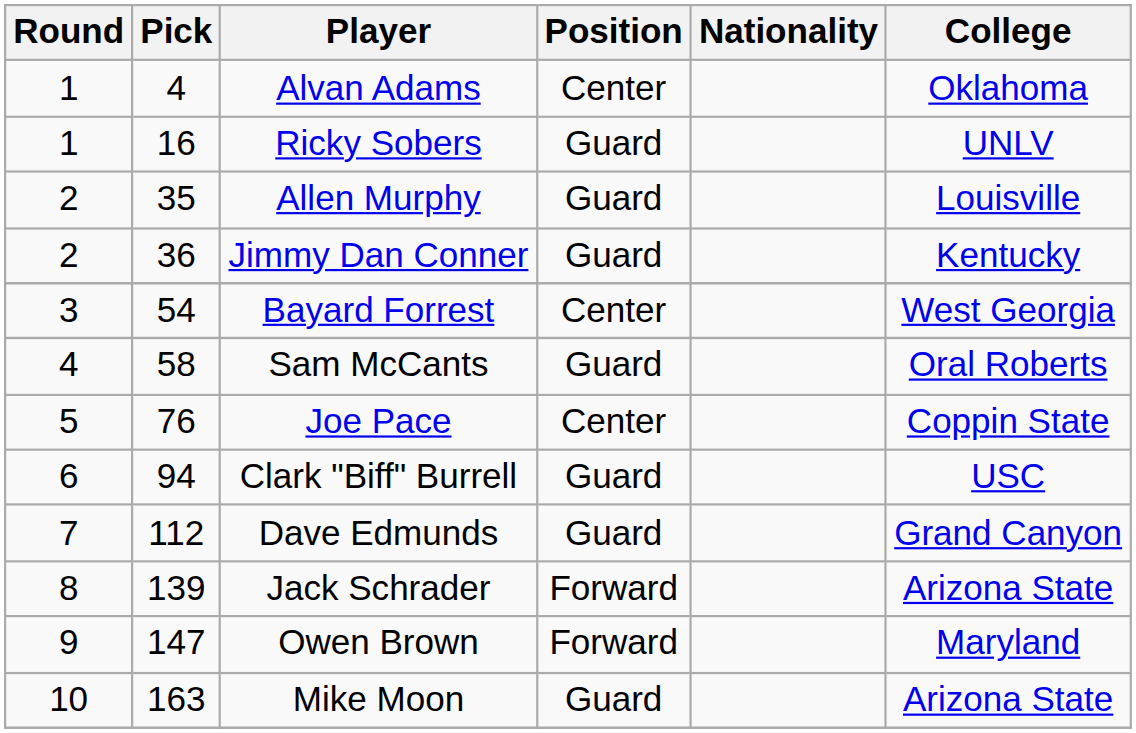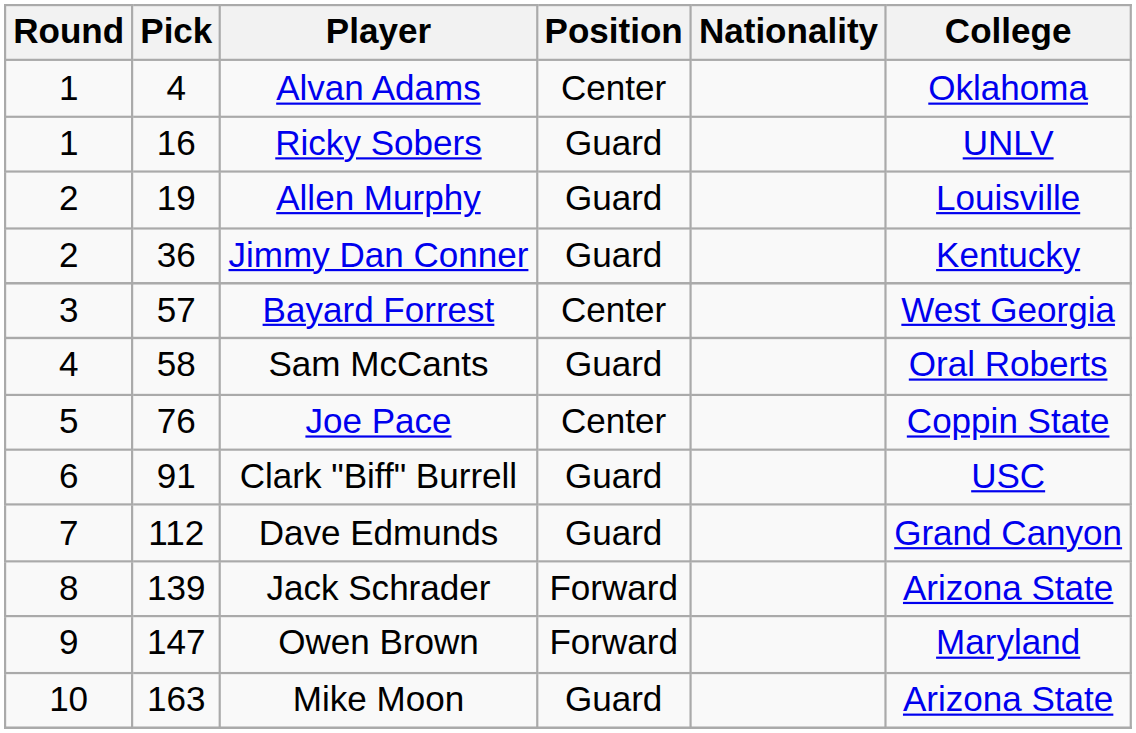Allen Murphy | Pick: 35 -> 19
Bayard Forrest | Pick: 54 -> 57
Clark "Biff" Burrell | Pick: 94 -> 91
